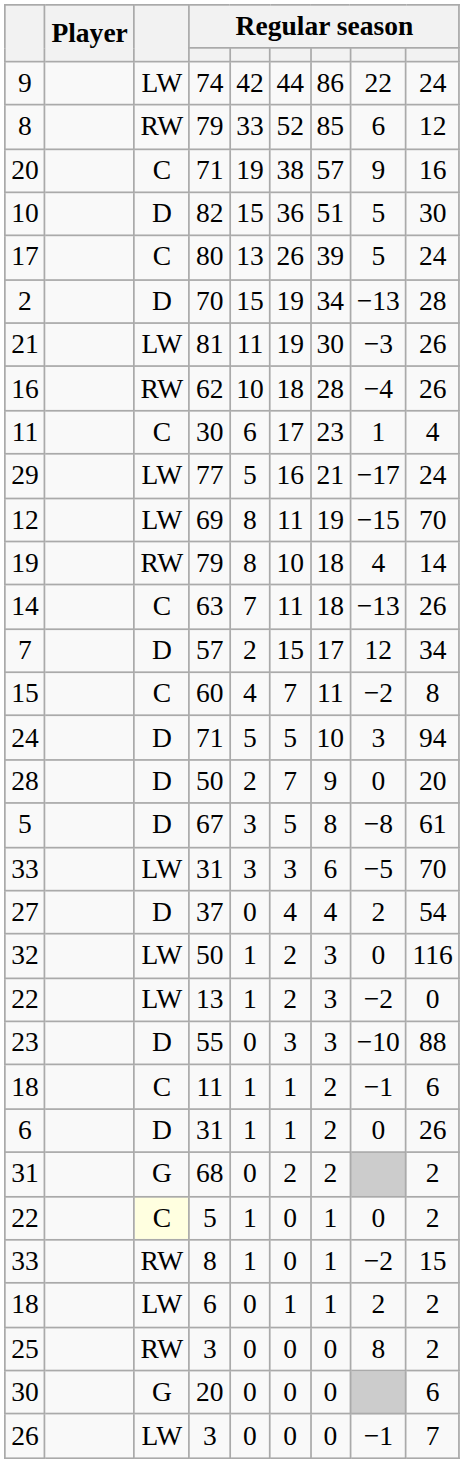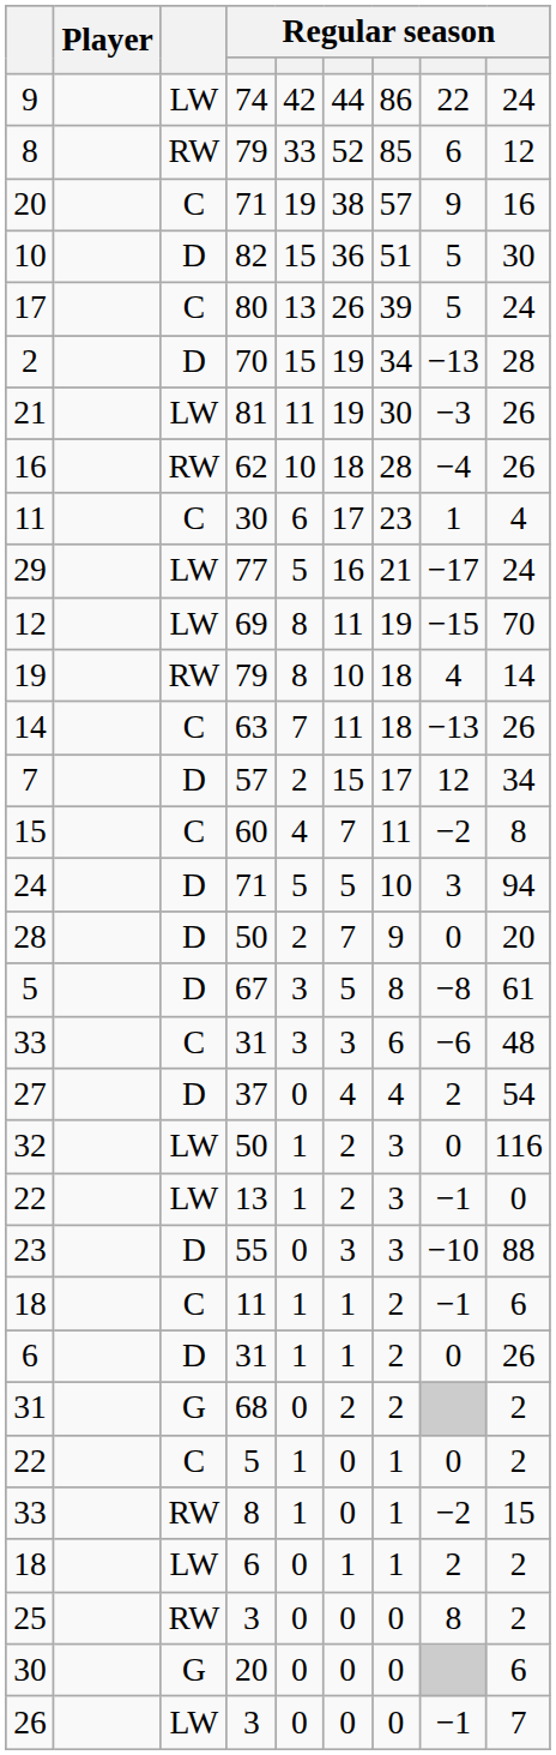33 / 31 | column 3: LW -> C
33 / 31 | column 8: −5 -> −6
33 / 31 | column 9: 70 -> 48
22 / 13 | column 8: −2 -> −1
22 / 5 | column 3: lightyellow background -> no background
